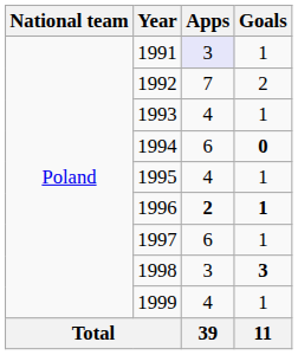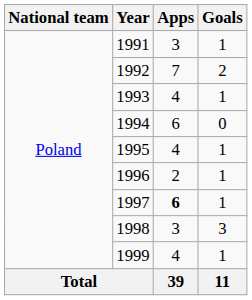1991 | Apps: lavender background -> no background
1994 | Goals: bold -> normal
1996 | Apps: bold -> normal
1996 | Goals: bold -> normal
1997 | Apps: normal -> bold
1998 | Goals: bold -> normal
